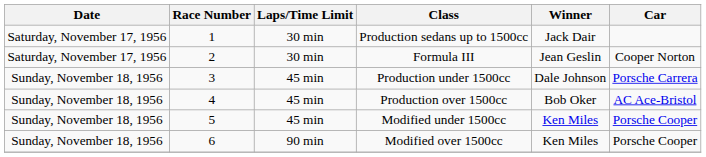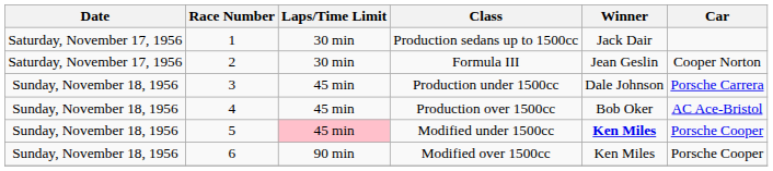Modified under 1500cc | Laps/Time Limit: no background -> pink background
Modified under 1500cc | Winner: normal -> bold
